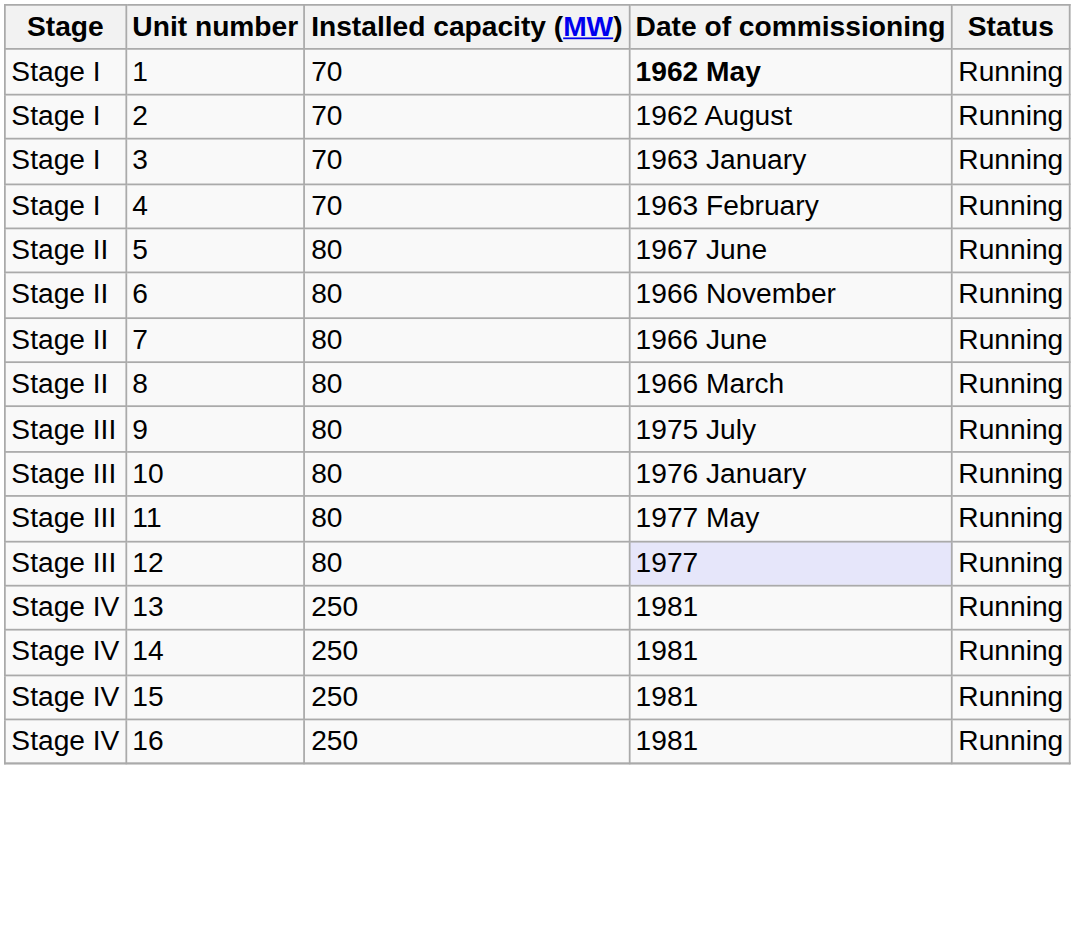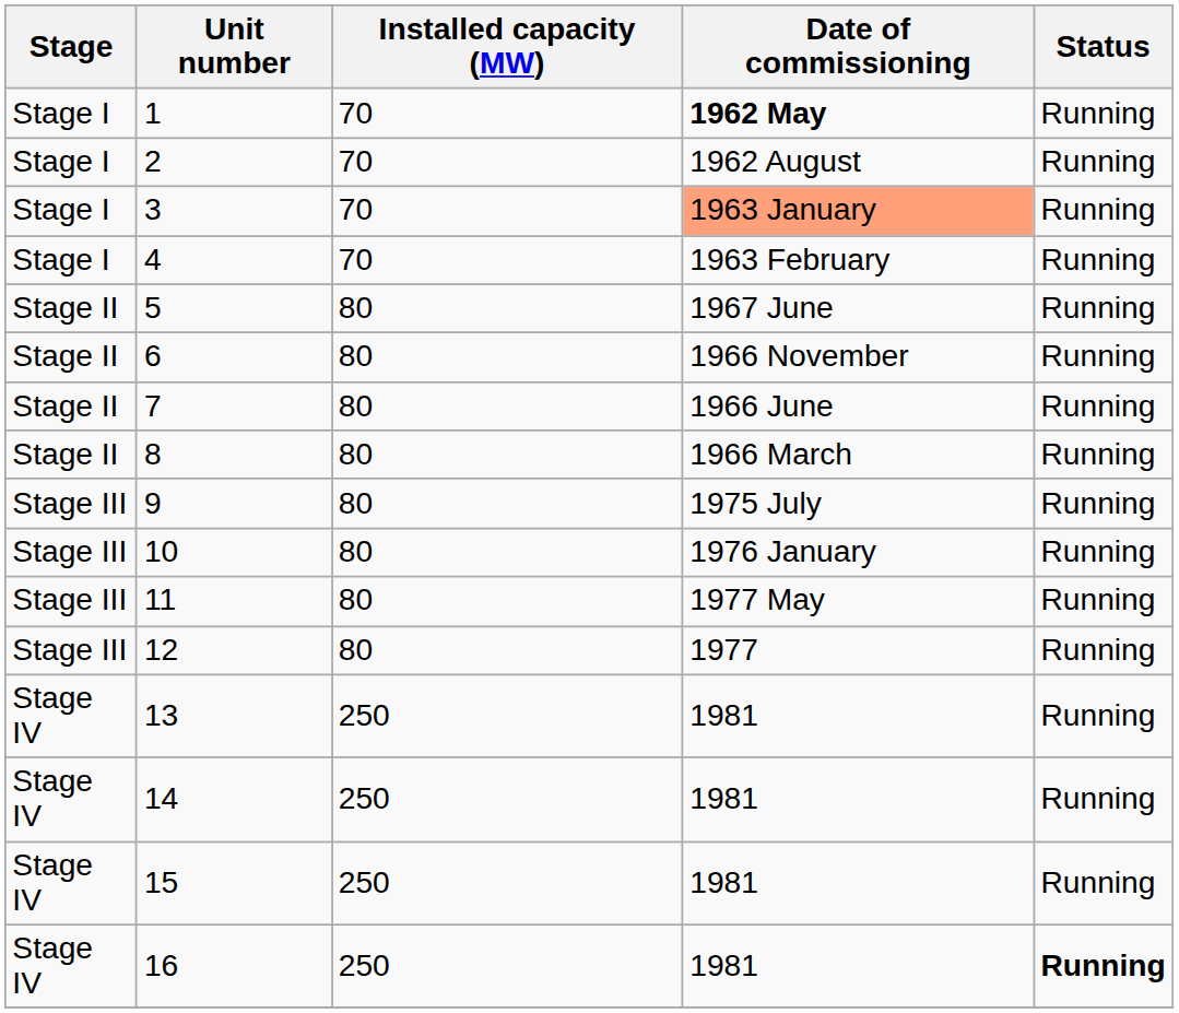3 | Date of commissioning: no background -> lightsalmon background
12 | Date of commissioning: lavender background -> no background
16 | Status: normal -> bold
